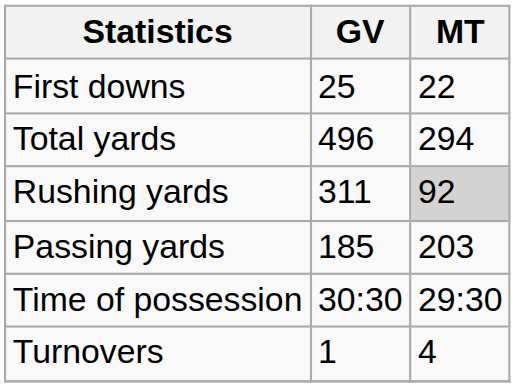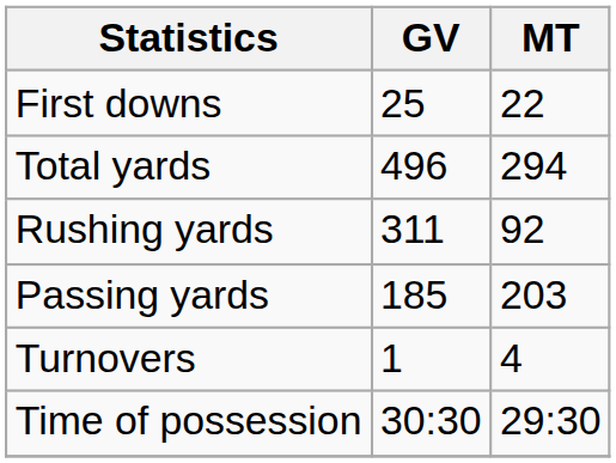Rushing yards | MT: lightgrey background -> no background
rows swapped: Turnovers <-> Time of possession
